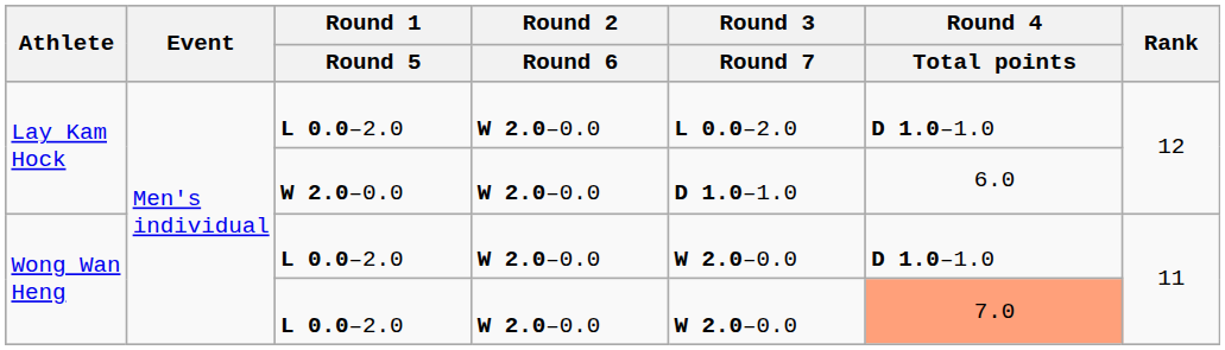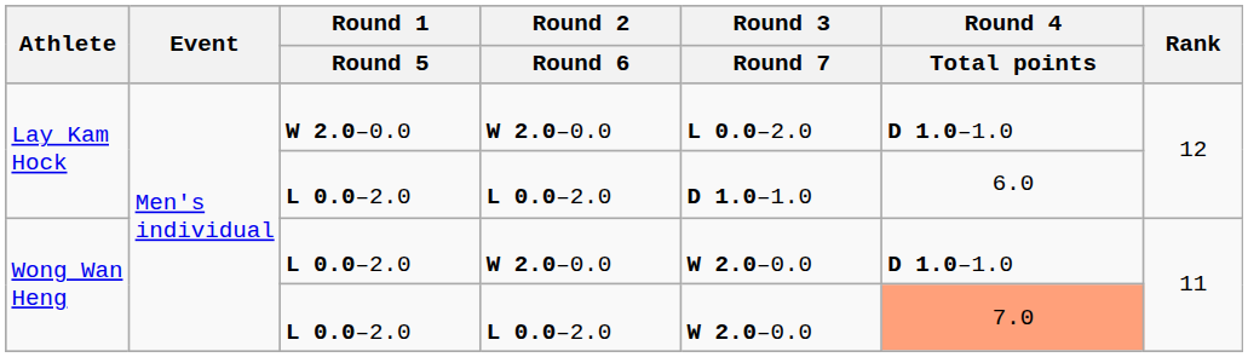row 3 | Round 1 / Round 5: L 0.0–2.0 -> W 2.0–0.0
row 4 | Round 1 / Round 5: W 2.0–0.0 -> L 0.0–2.0
row 4 | Round 2 / Round 6: W 2.0–0.0 -> L 0.0–2.0
row 6 | Round 2 / Round 6: W 2.0–0.0 -> L 0.0–2.0
